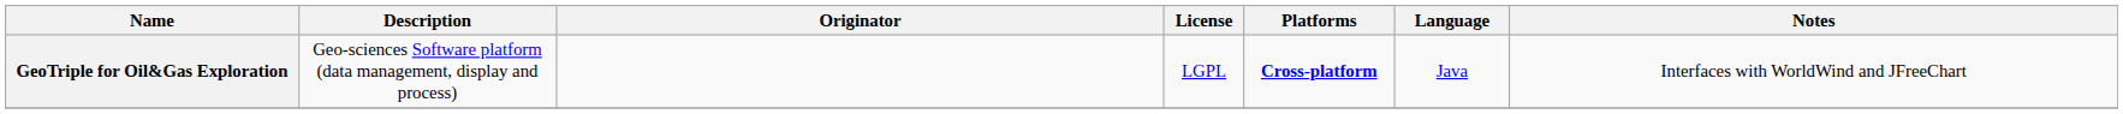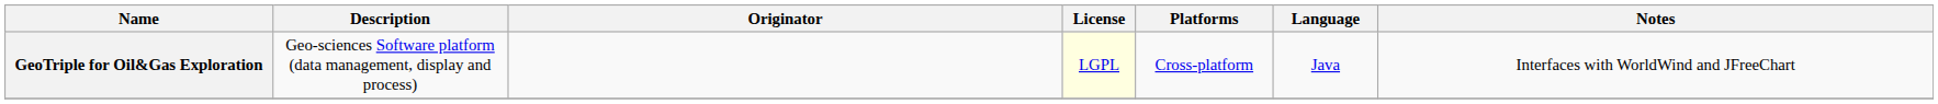GeoTriple for Oil&Gas Exploration | License: no background -> lightyellow background
GeoTriple for Oil&Gas Exploration | Platforms: bold -> normal
